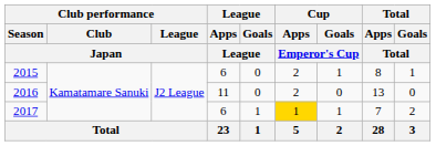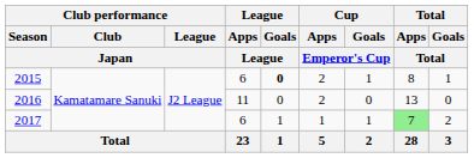2015 | League / Goals / League: normal -> bold
2017 | Cup / Apps / Emperor's Cup: gold background -> no background
2017 | Total / Apps / Total: no background -> lightgreen background
